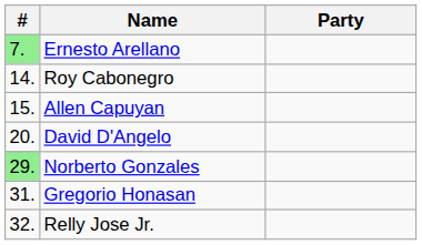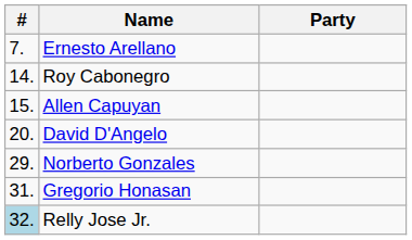Ernesto Arellano | #: lightgreen background -> no background
Norberto Gonzales | #: lightgreen background -> no background
Relly Jose Jr. | #: no background -> lightblue background
